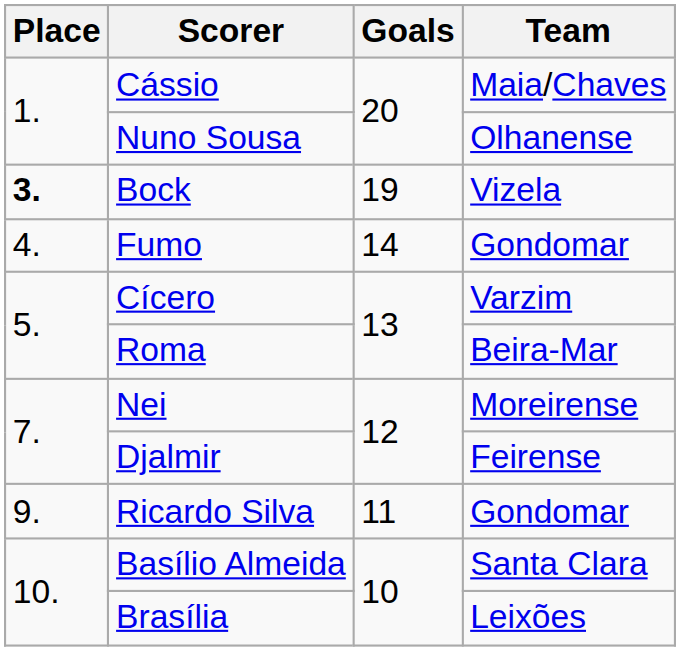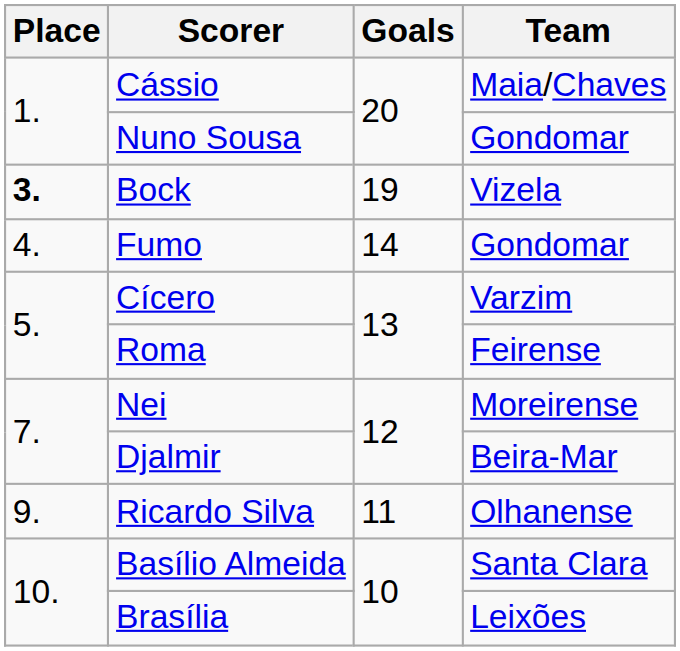Nuno Sousa | Team: Olhanense -> Gondomar
Roma | Team: Beira-Mar -> Feirense
Djalmir | Team: Feirense -> Beira-Mar
Ricardo Silva | Team: Gondomar -> Olhanense
